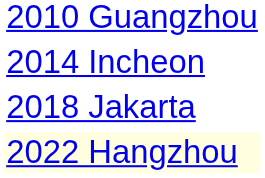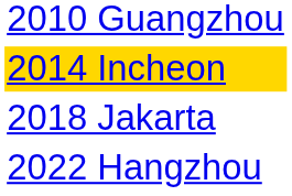2014 Incheon | column 1: no background -> gold background
2022 Hangzhou | column 1: lightyellow background -> no background
